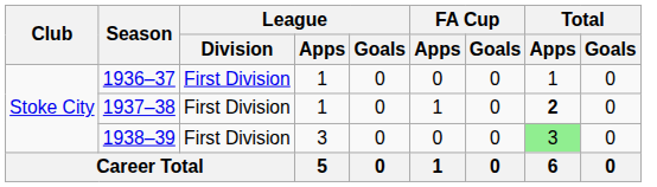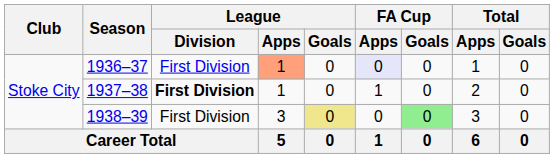1936–37 | League / Apps: no background -> lightsalmon background
1936–37 | FA Cup / Apps: no background -> lavender background
1937–38 | League / Division: normal -> bold
1937–38 | Total / Apps: bold -> normal
1938–39 | League / Goals: no background -> khaki background
1938–39 | FA Cup / Goals: no background -> lightgreen background
1938–39 | Total / Apps: lightgreen background -> no background
